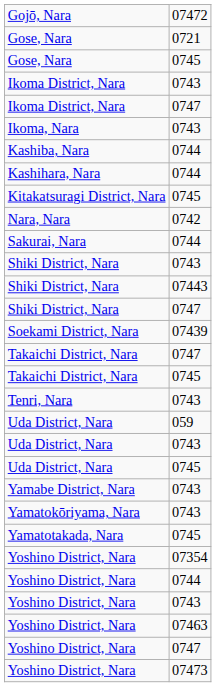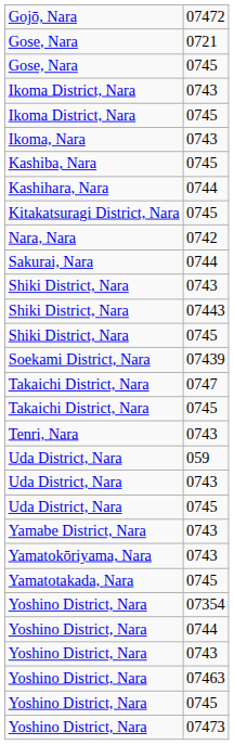row 5 | column 2: 0747 -> 0745
row 7 | column 2: 0744 -> 0745
row 14 | column 2: 0747 -> 0745
row 29 | column 2: 0747 -> 0745
